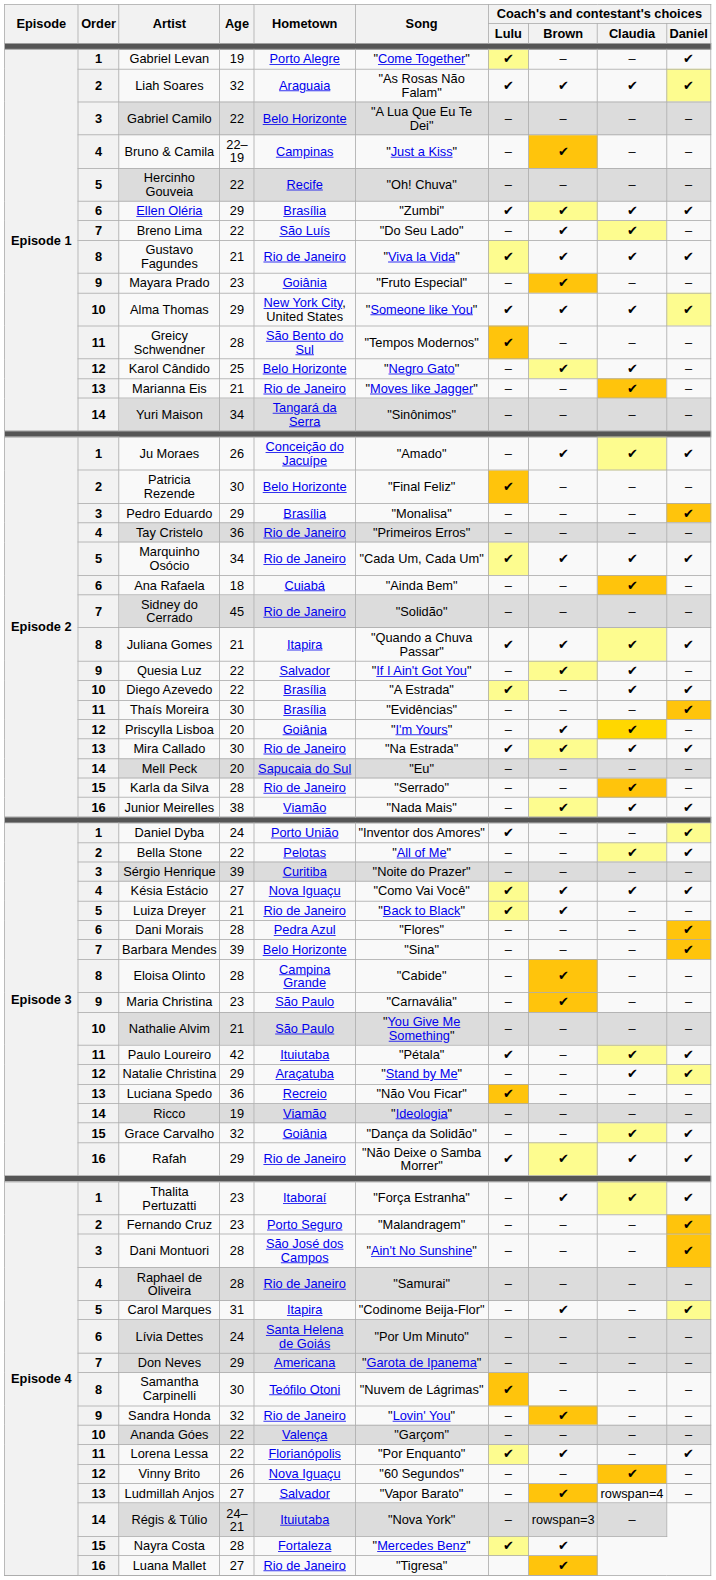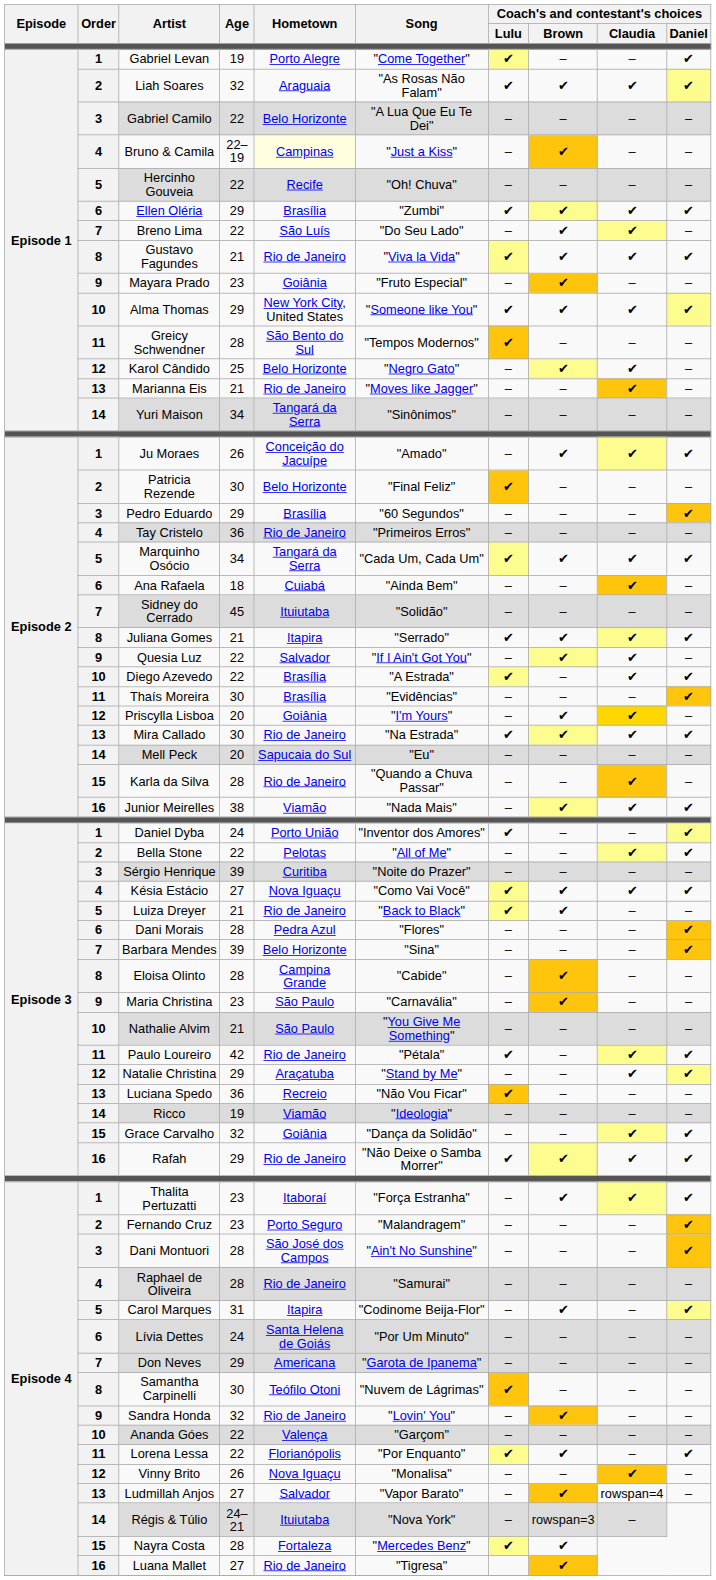Bruno & Camila | Hometown: no background -> lightyellow background
Pedro Eduardo | Song: "Monalisa" -> "60 Segundos"
Marquinho Osócio | Hometown: Rio de Janeiro -> Tangará da Serra
Sidney do Cerrado | Hometown: Rio de Janeiro -> Ituiutaba
Juliana Gomes | Song: "Quando a Chuva Passar" -> "Serrado"
Karla da Silva | Song: "Serrado" -> "Quando a Chuva Passar"
Paulo Loureiro | Hometown: Ituiutaba -> Rio de Janeiro
Vinny Brito | Song: "60 Segundos" -> "Monalisa"
